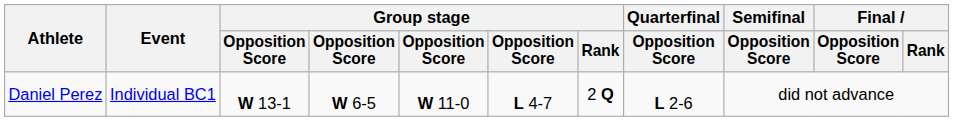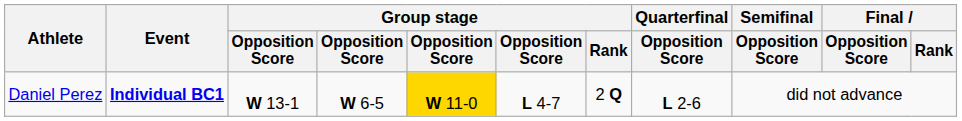Daniel Perez | Event: normal -> bold
Daniel Perez | column 5: no background -> gold background
